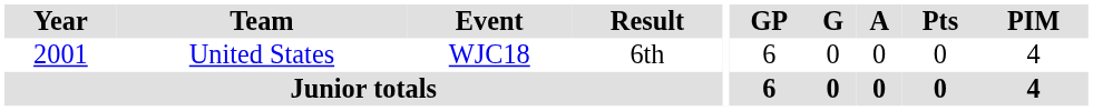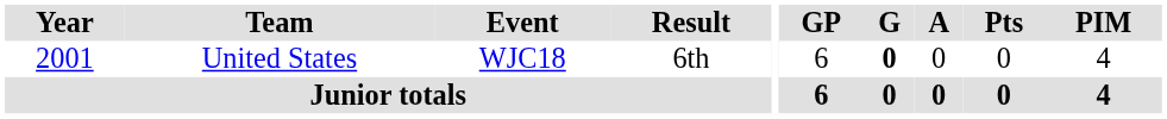United States | G: normal -> bold
